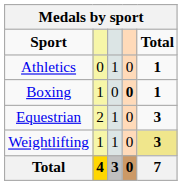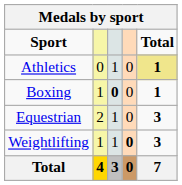Athletics | Total: no background -> khaki background
Boxing | column 3: normal -> bold
Boxing | column 4: bold -> normal
Weightlifting | column 4: normal -> bold
Weightlifting | Total: khaki background -> no background
